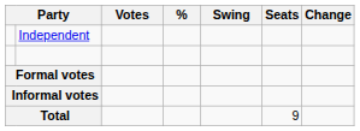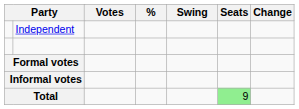Total | Seats: no background -> lightgreen background
